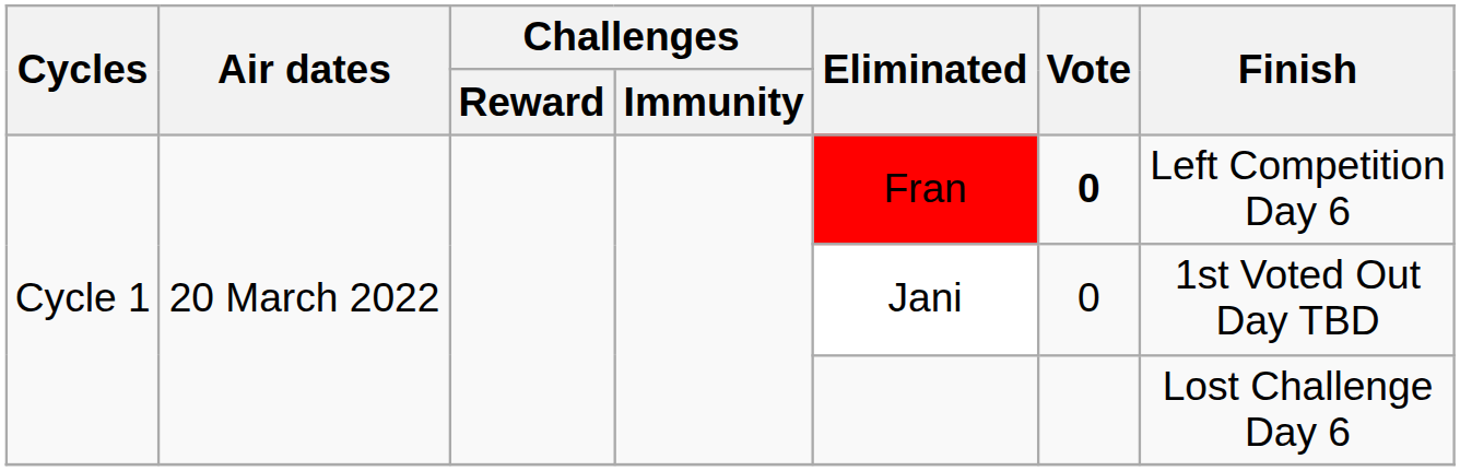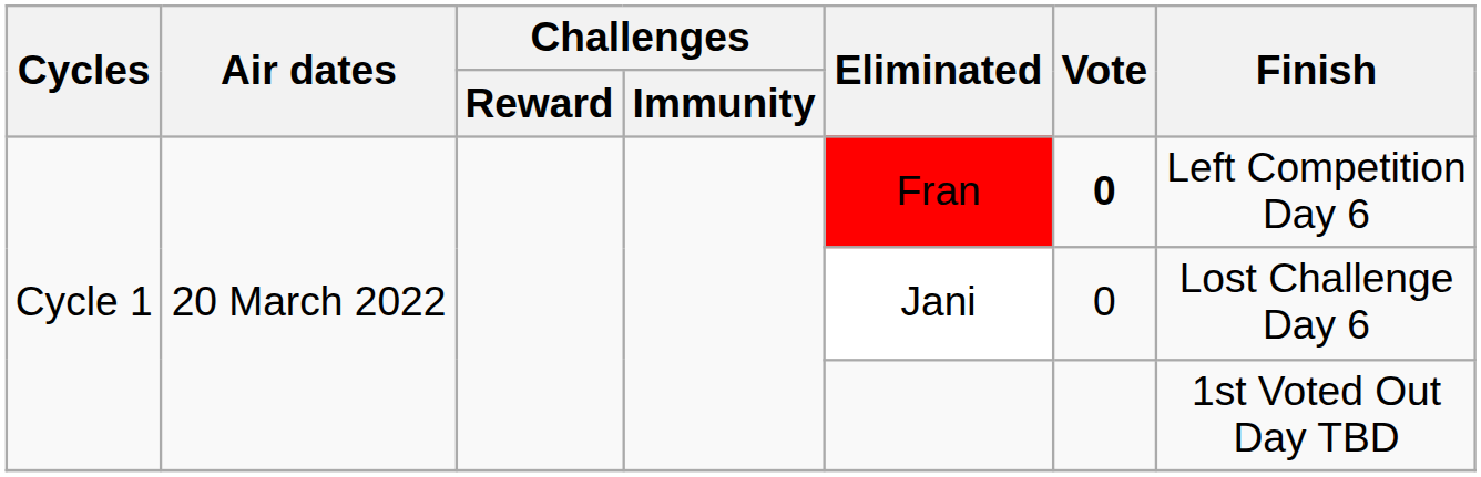row 4 | Finish: 1st Voted Out Day TBD -> Lost Challenge Day 6
row 5 | Finish: Lost Challenge Day 6 -> 1st Voted Out Day TBD
